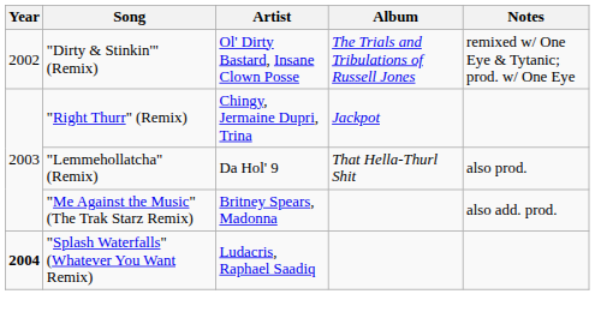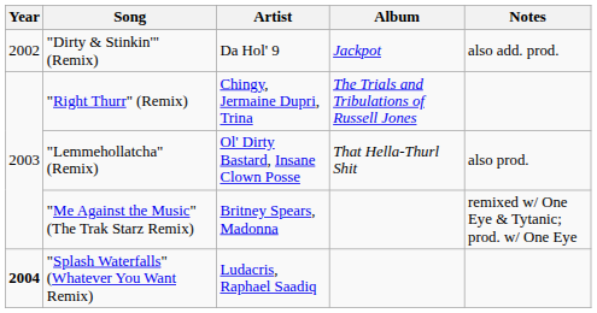"Dirty & Stinkin'" (Remix) | Artist: Ol' Dirty Bastard, Insane Clown Posse -> Da Hol' 9
"Dirty & Stinkin'" (Remix) | Album: The Trials and Tribulations of Russell Jones -> Jackpot
"Dirty & Stinkin'" (Remix) | Notes: remixed w/ One Eye & Tytanic; prod. w/ One Eye -> also add. prod.
"Right Thurr" (Remix) | Album: Jackpot -> The Trials and Tribulations of Russell Jones
"Lemmehollatcha" (Remix) | Artist: Da Hol' 9 -> Ol' Dirty Bastard, Insane Clown Posse
"Me Against the Music" (The Trak Starz Remix) | Notes: also add. prod. -> remixed w/ One Eye & Tytanic; prod. w/ One Eye
